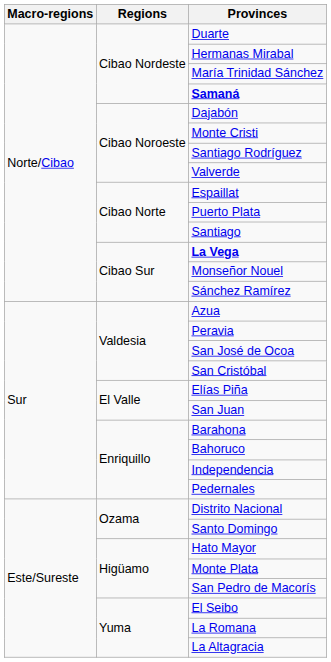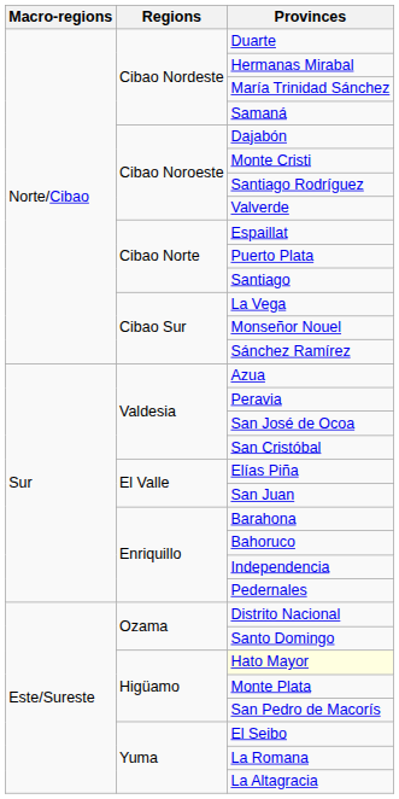Samaná | Provinces: bold -> normal
La Vega | Provinces: bold -> normal
Hato Mayor | Provinces: no background -> lightyellow background
